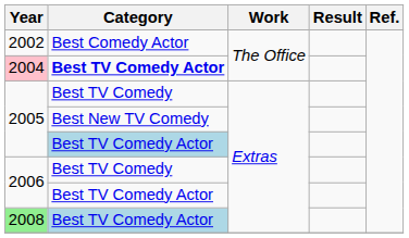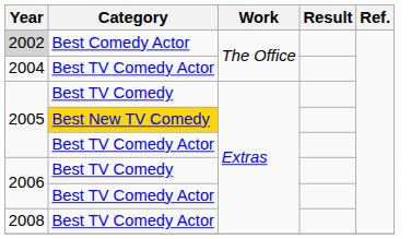2002 | Year: no background -> lightgrey background
2004 | Year: pink background -> no background
2004 | Category: bold -> normal
2005 / Best New TV Comedy | Category: no background -> gold background
2005 / Best TV Comedy Actor | Category: lightblue background -> no background
2008 | Year: lightgreen background -> no background
2008 | Category: lightblue background -> no background
